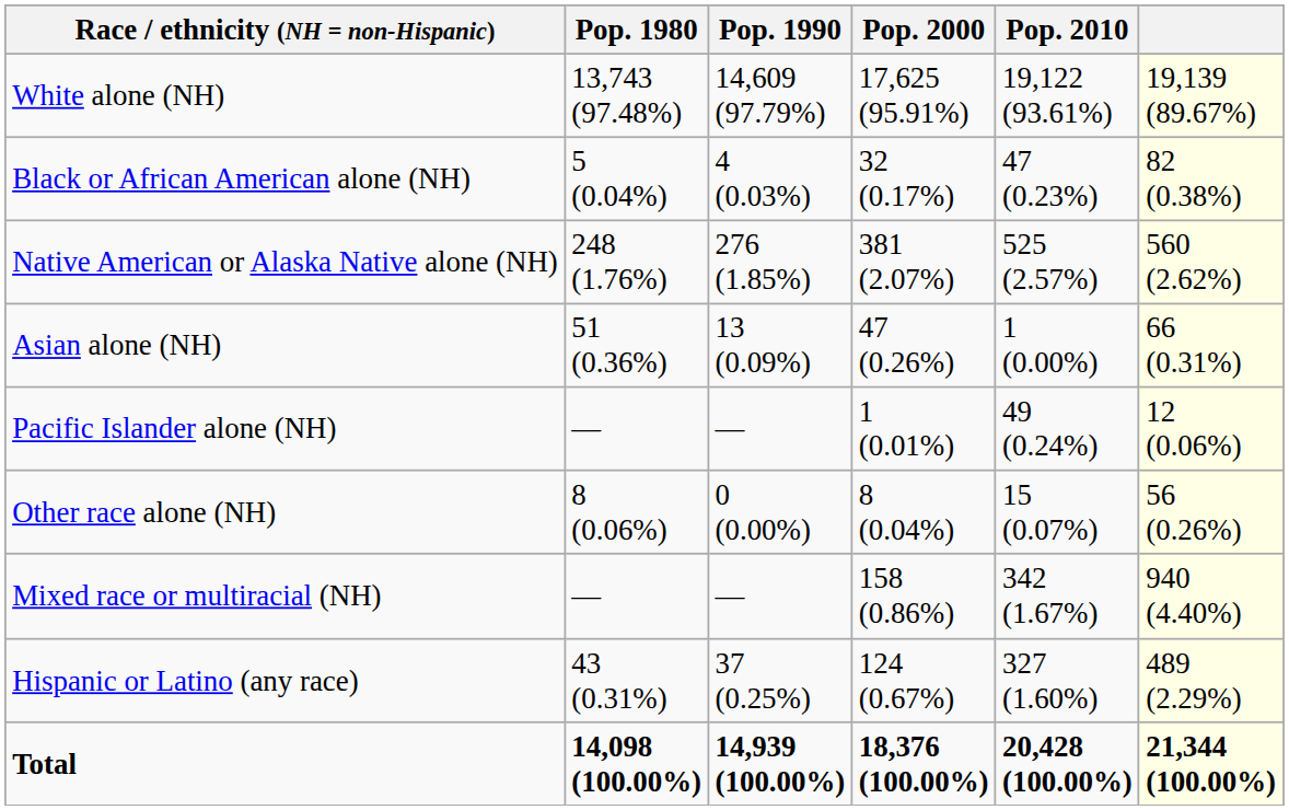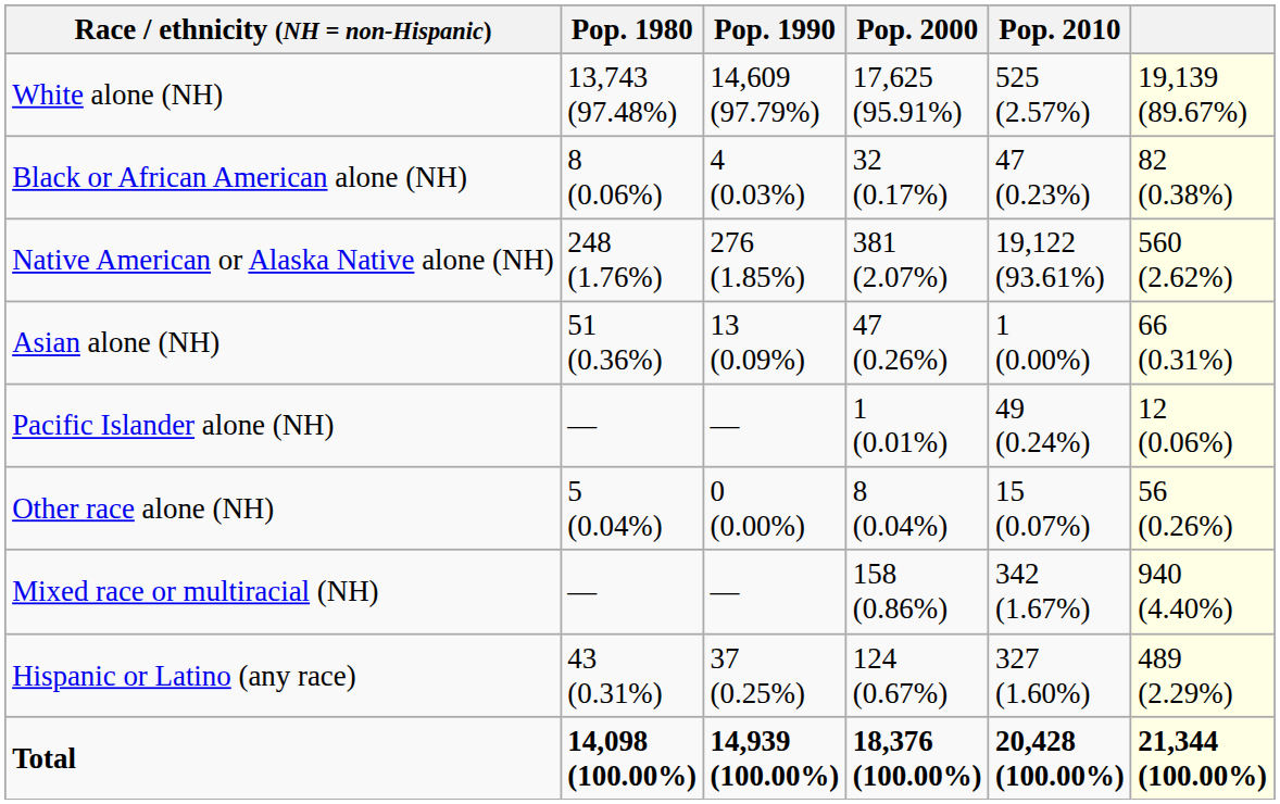White alone (NH) | Pop. 2010: 19,122 (93.61%) -> 525 (2.57%)
Black or African American alone (NH) | Pop. 1980: 5 (0.04%) -> 8 (0.06%)
Native American or Alaska Native alone (NH) | Pop. 2010: 525 (2.57%) -> 19,122 (93.61%)
Other race alone (NH) | Pop. 1980: 8 (0.06%) -> 5 (0.04%)
